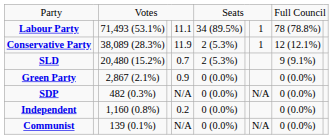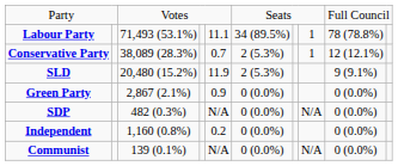Conservative Party | column 5: 11.9 -> 0.7
SLD | column 5: 0.7 -> 11.9
